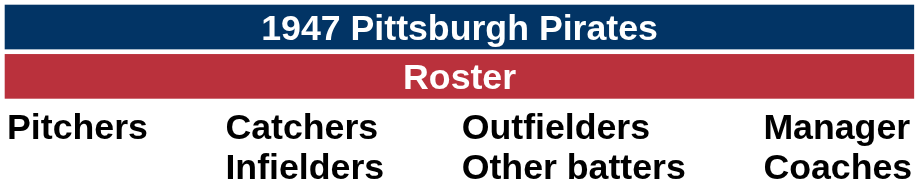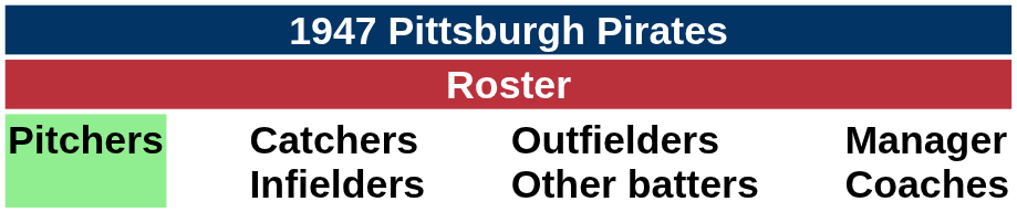Pitchers | column 1: no background -> lightgreen background
